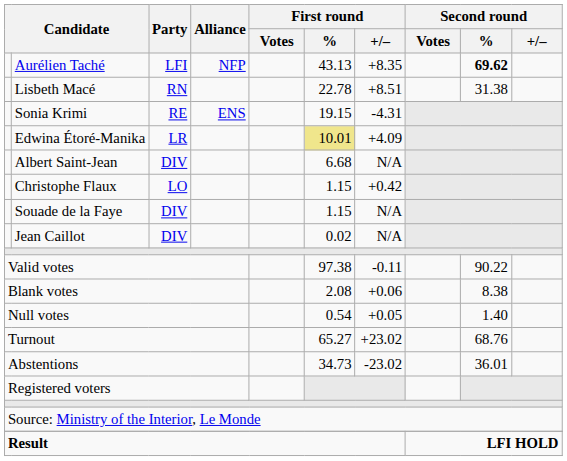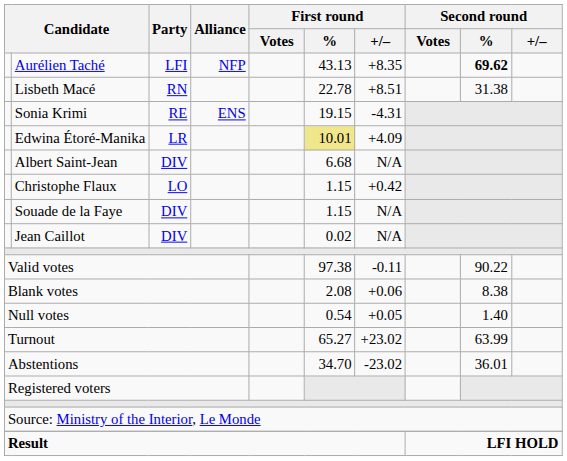Turnout | Second round / %: 68.76 -> 63.99
Abstentions | First round / %: 34.73 -> 34.70
